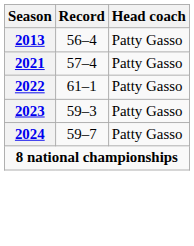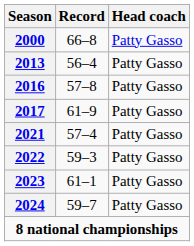+ row: 2000 | 66–8 | Patty Gasso
+ row: 2016 | 57–8 | Patty Gasso
+ row: 2017 | 61–9 | Patty Gasso
2022 | Record: 61–1 -> 59–3
2023 | Record: 59–3 -> 61–1
